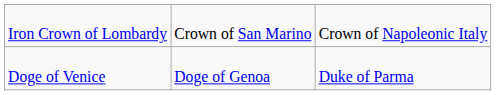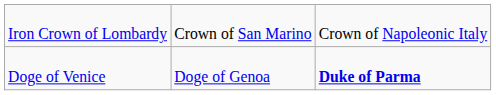Doge of Venice | column 3: normal -> bold
